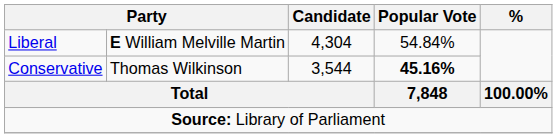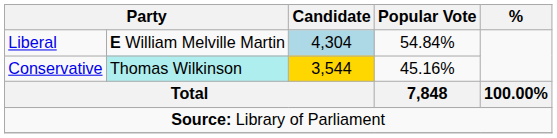Liberal | Candidate: no background -> lightblue background
Conservative | column 2: no background -> paleturquoise background
Conservative | Candidate: no background -> gold background
Conservative | Popular Vote: bold -> normal
